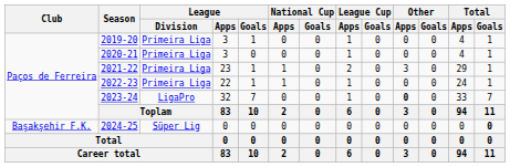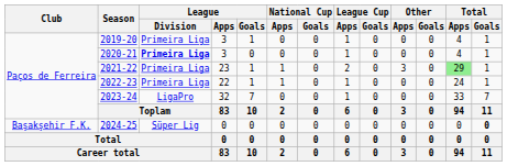2020-21 | League / Division: normal -> bold
2021-22 | Total / Apps: no background -> lightgreen background
2023-24 | Other / Apps: bold -> normal
